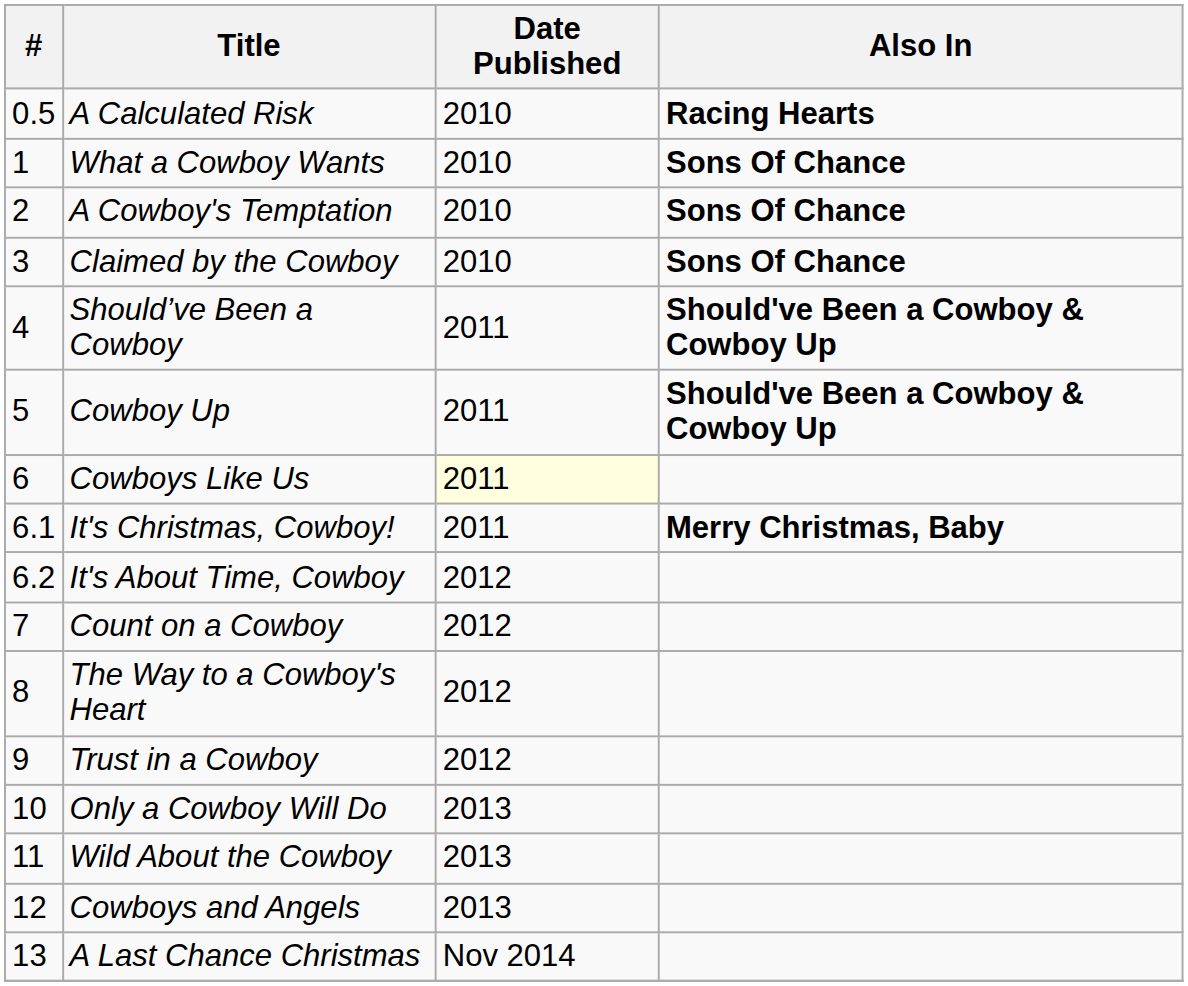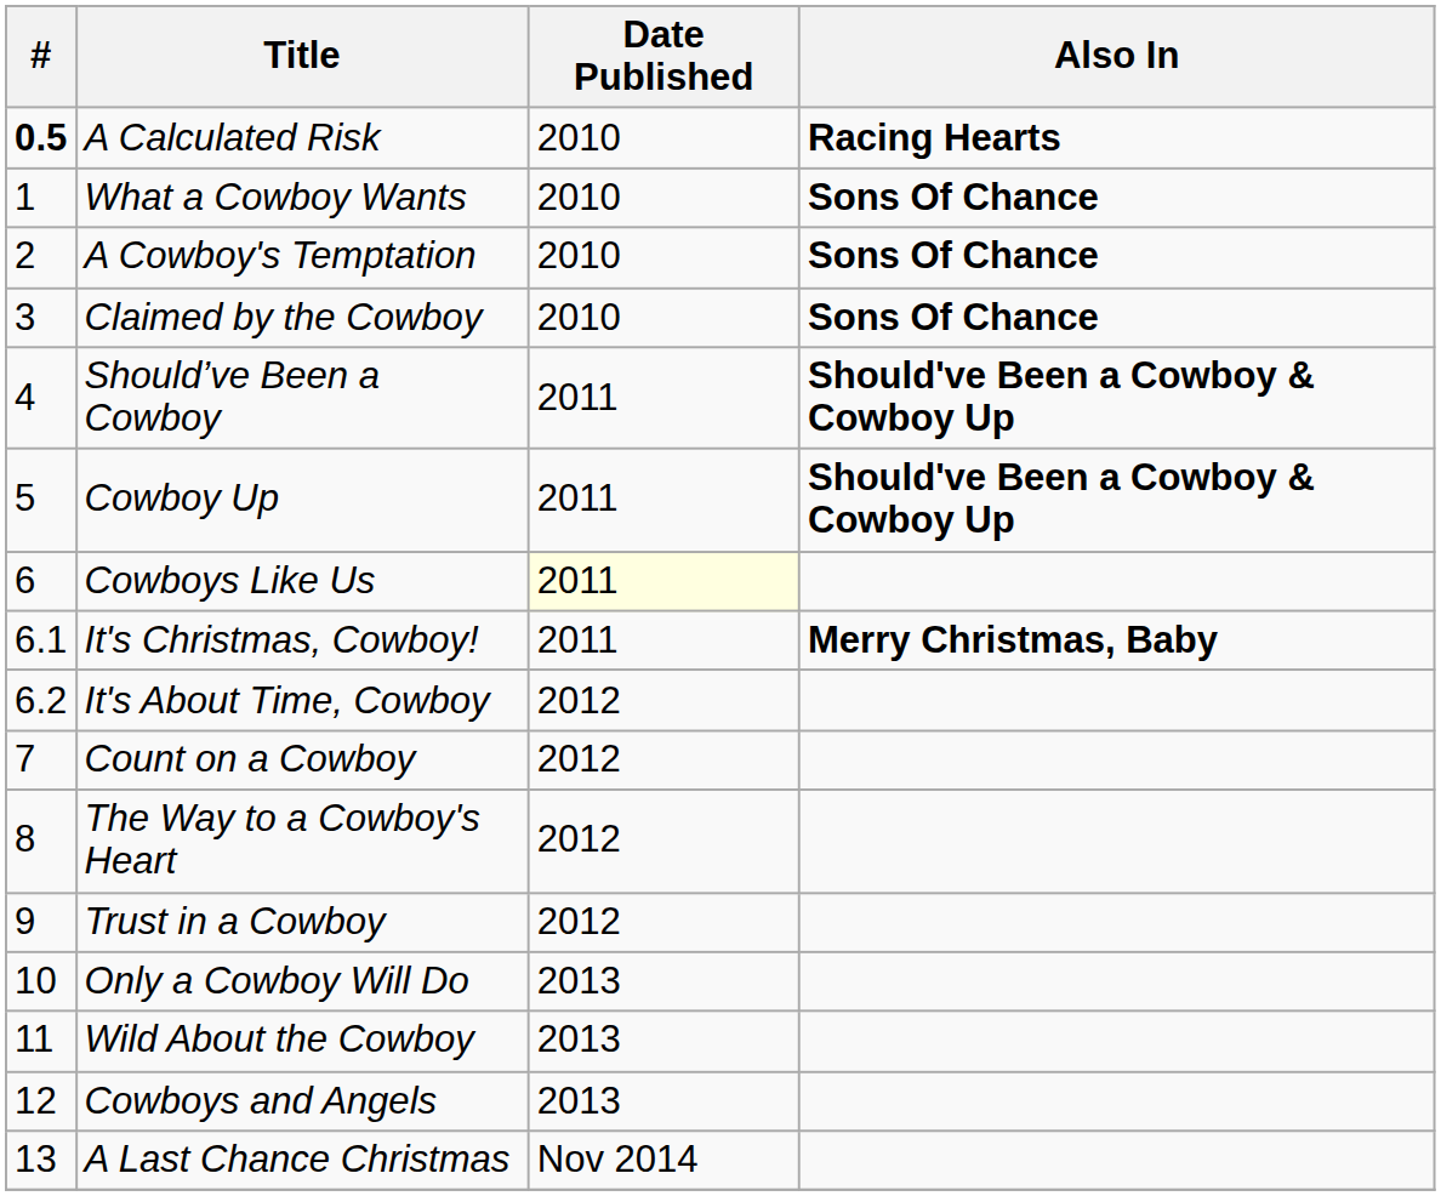A Calculated Risk | #: normal -> bold
